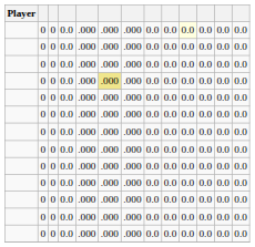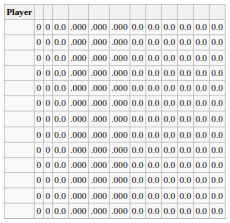row 2 | column 10: lightyellow background -> no background
row 5 | column 6: khaki background -> no background
